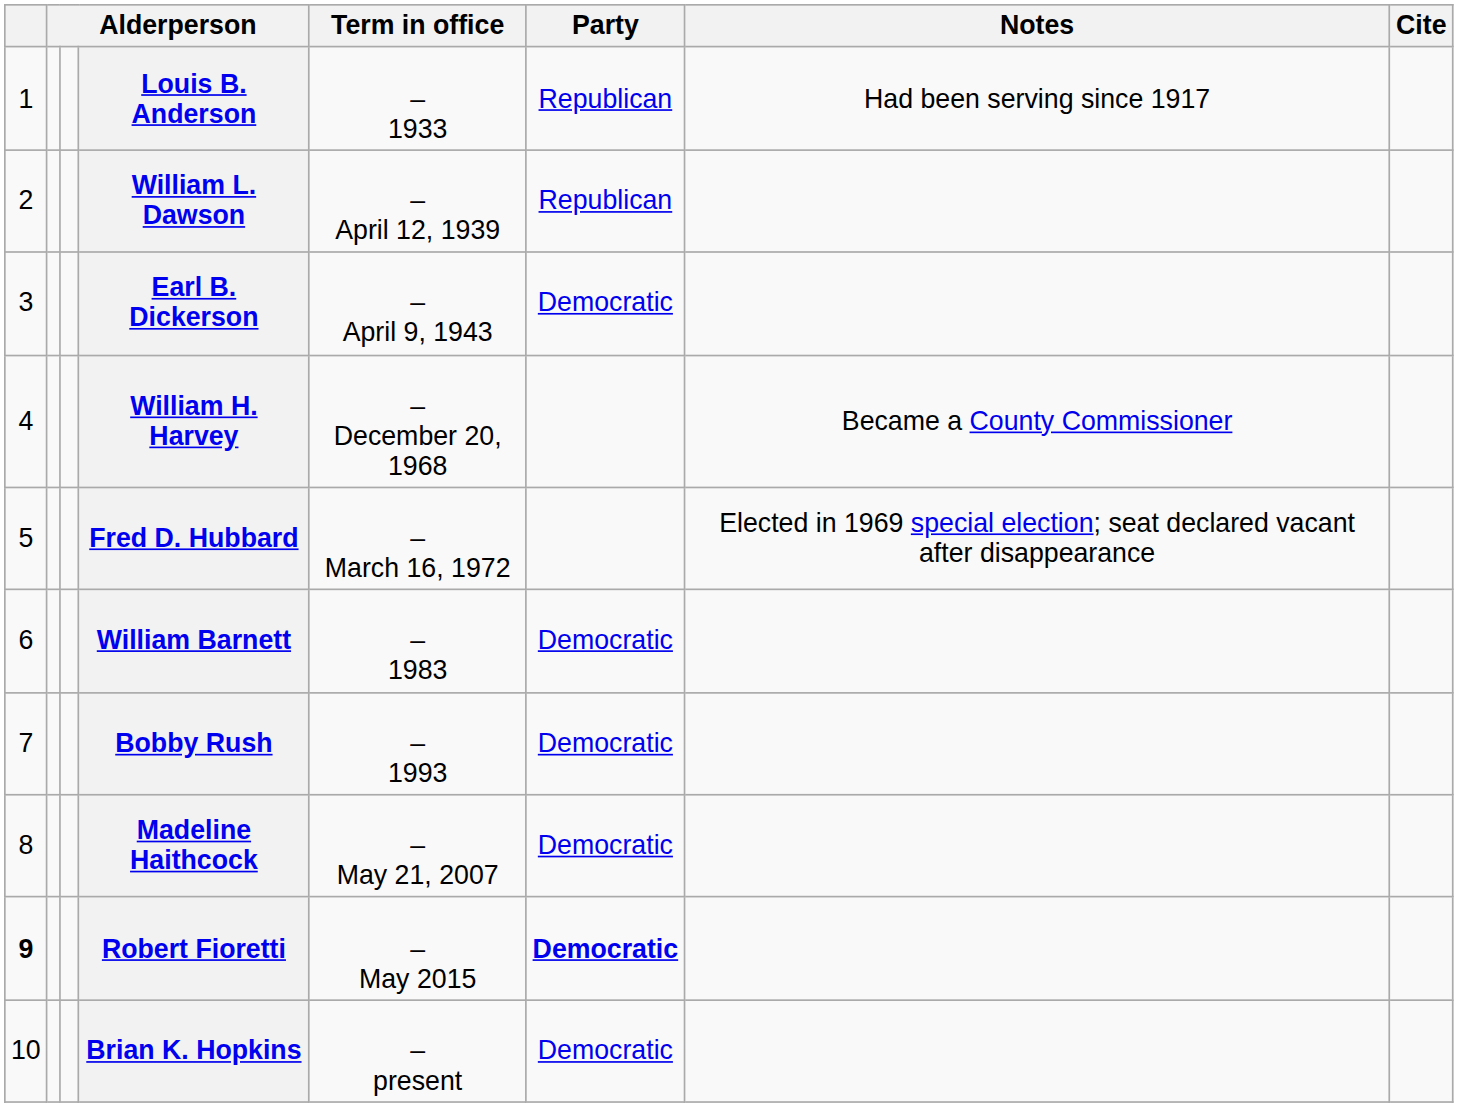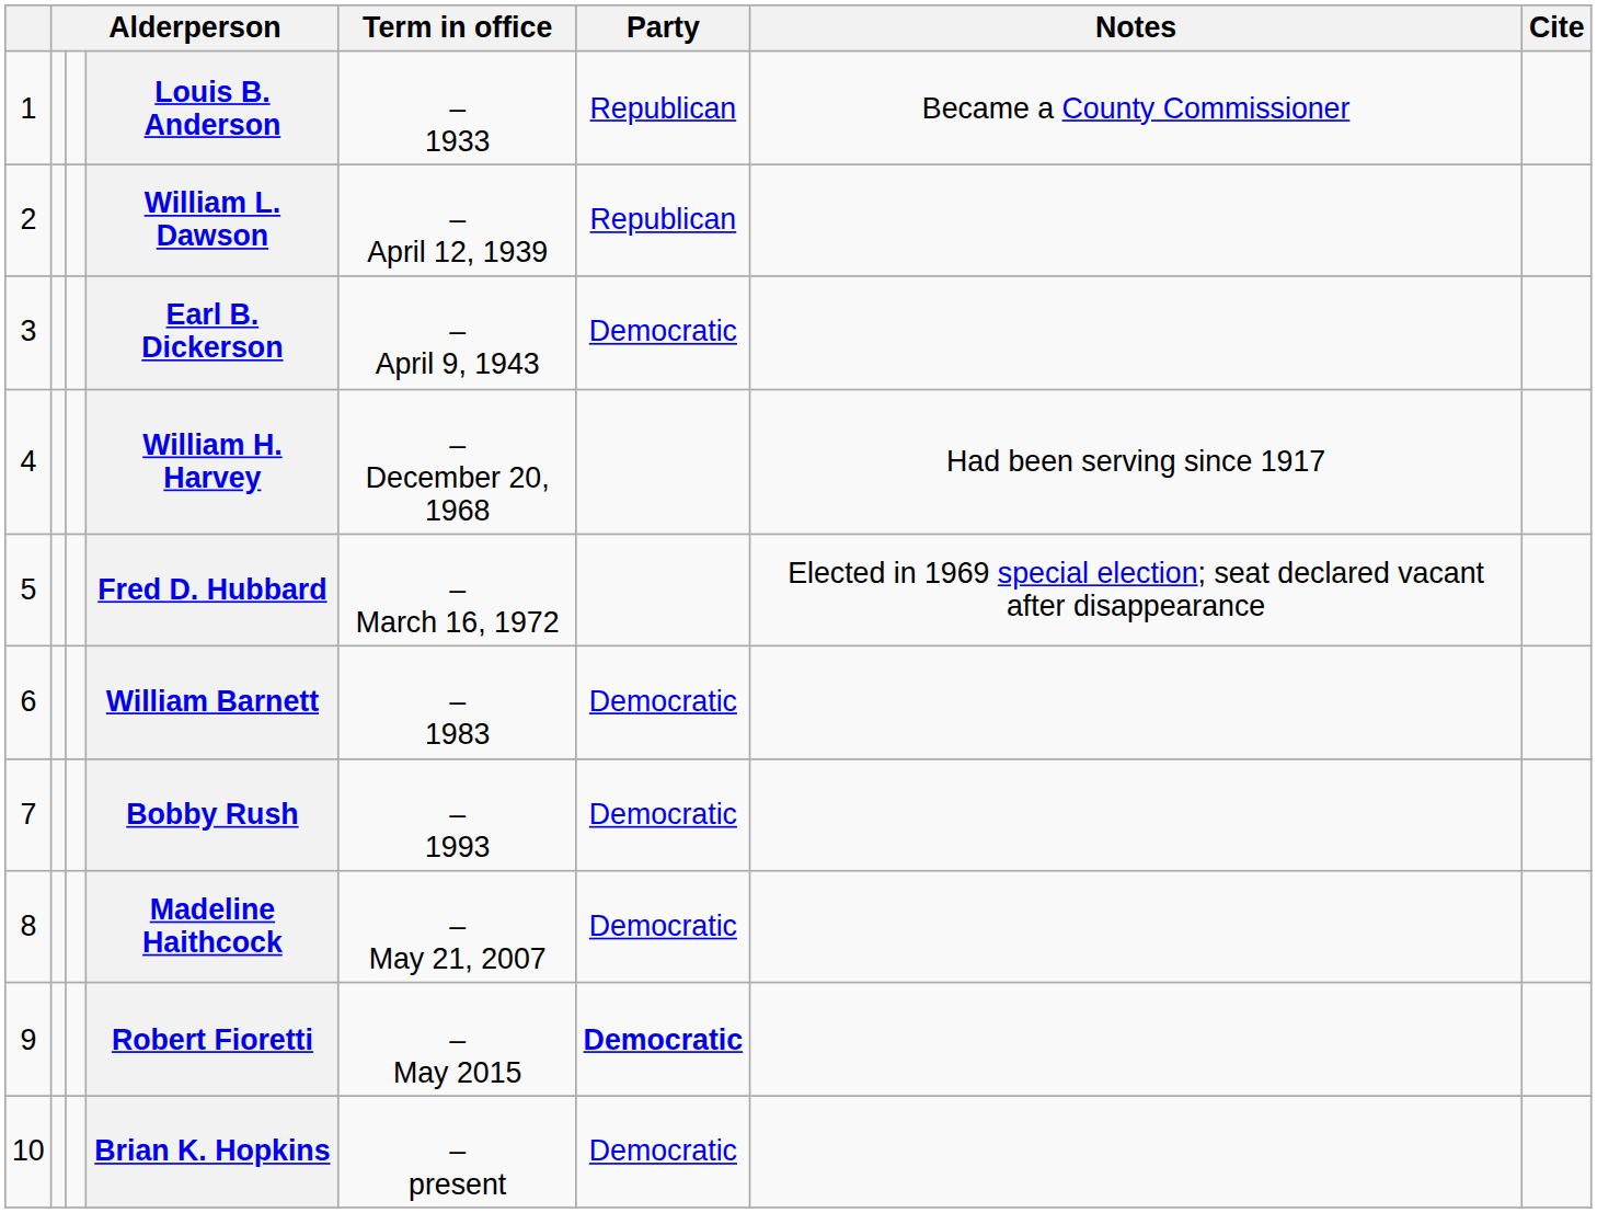Louis B. Anderson | Notes: Had been serving since 1917 -> Became a County Commissioner
William H. Harvey | Notes: Became a County Commissioner -> Had been serving since 1917
Robert Fioretti | column 1: bold -> normal
